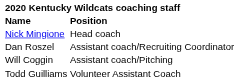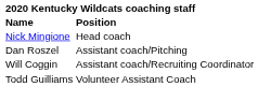Dan Roszel | Position: Assistant coach/Recruiting Coordinator -> Assistant coach/Pitching
Will Coggin | Position: Assistant coach/Pitching -> Assistant coach/Recruiting Coordinator
